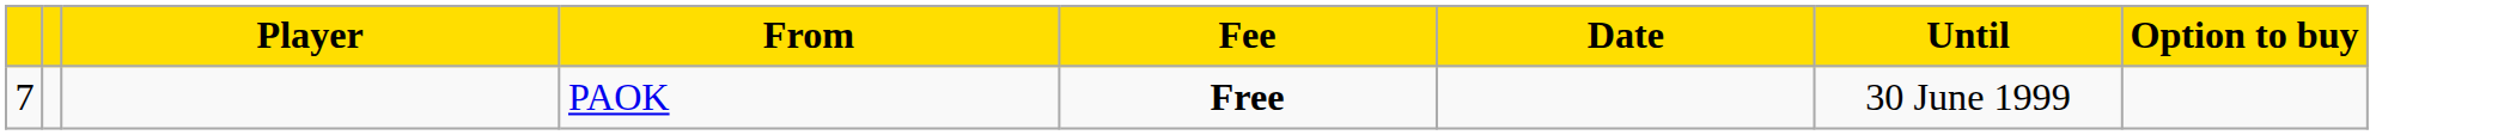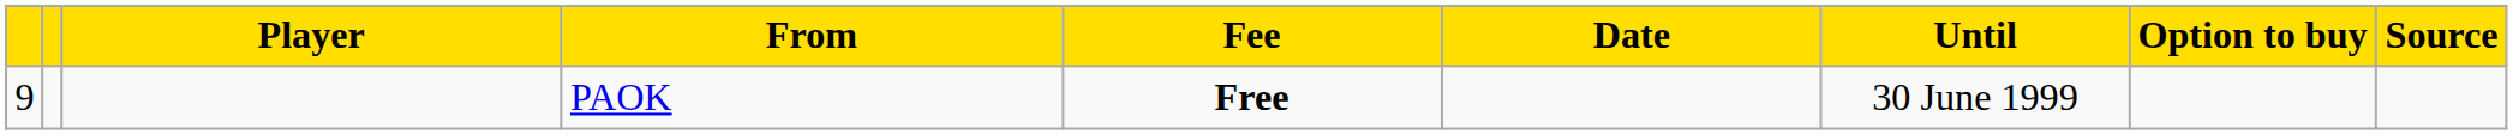+ column: Source
PAOK | column 1: 7 -> 9
